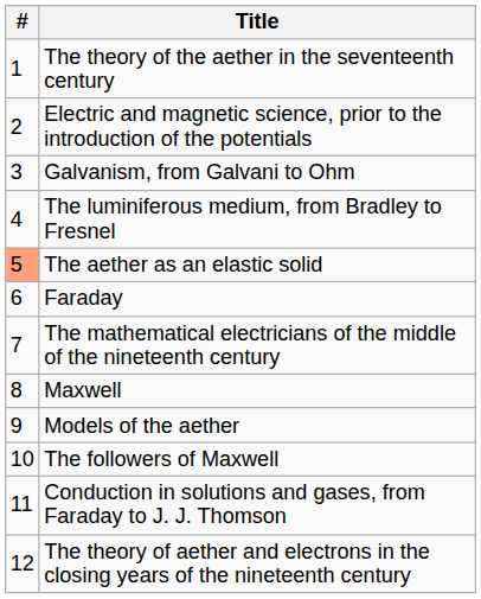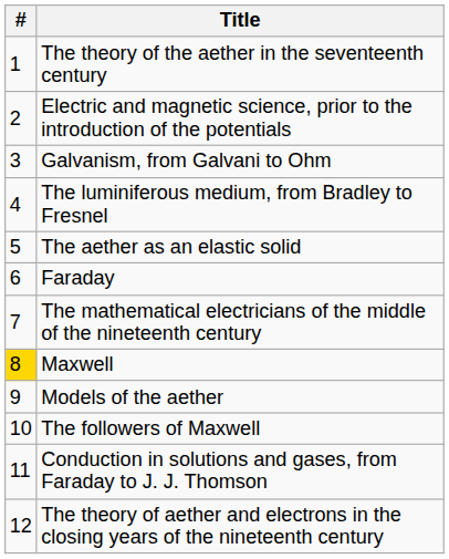The aether as an elastic solid | #: lightsalmon background -> no background
Maxwell | #: no background -> gold background
